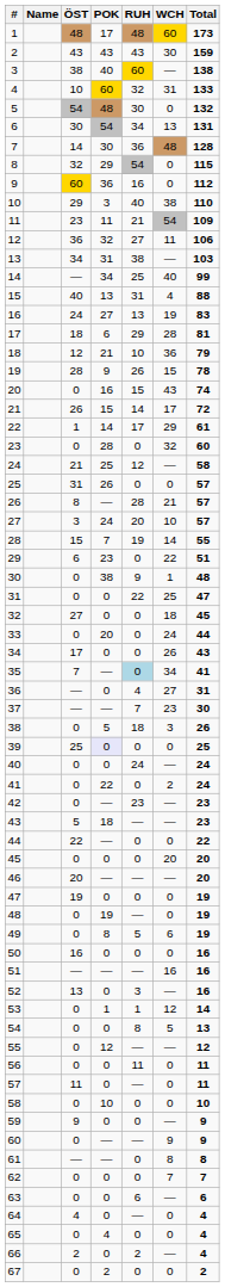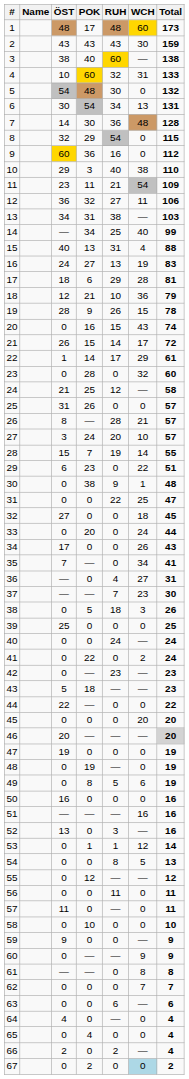35 | RUH: lightblue background -> no background
39 | POK: lavender background -> no background
46 | Total: no background -> lightgrey background
67 | WCH: no background -> lightblue background
